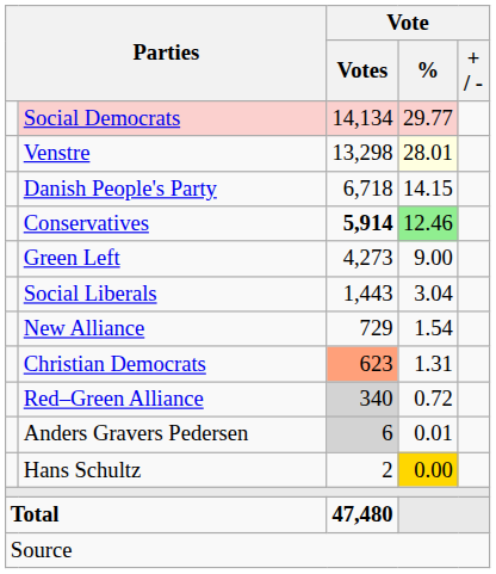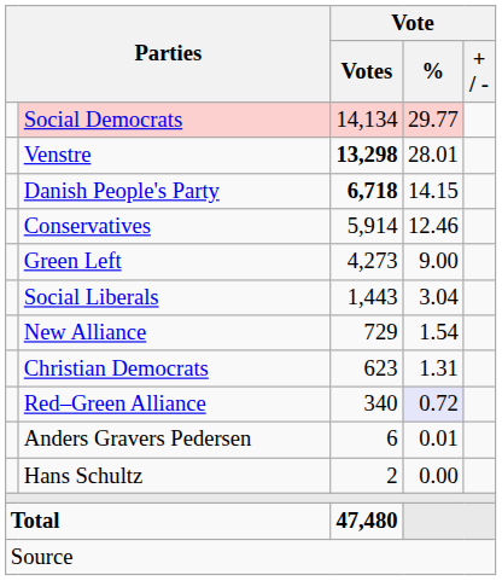Venstre | Vote / Votes: normal -> bold
Venstre | Vote / %: lightyellow background -> no background
Danish People's Party | Vote / Votes: normal -> bold
Conservatives | Vote / Votes: bold -> normal
Conservatives | Vote / %: lightgreen background -> no background
Christian Democrats | Vote / Votes: lightsalmon background -> no background
Red–Green Alliance | Vote / Votes: lightgrey background -> no background
Red–Green Alliance | Vote / %: no background -> lavender background
Anders Gravers Pedersen | Vote / Votes: lightgrey background -> no background
Hans Schultz | Vote / %: gold background -> no background
